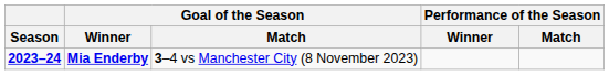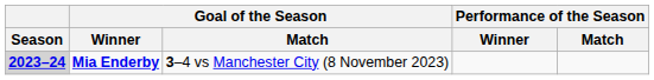Mia Enderby | Season: no background -> lightgrey background
